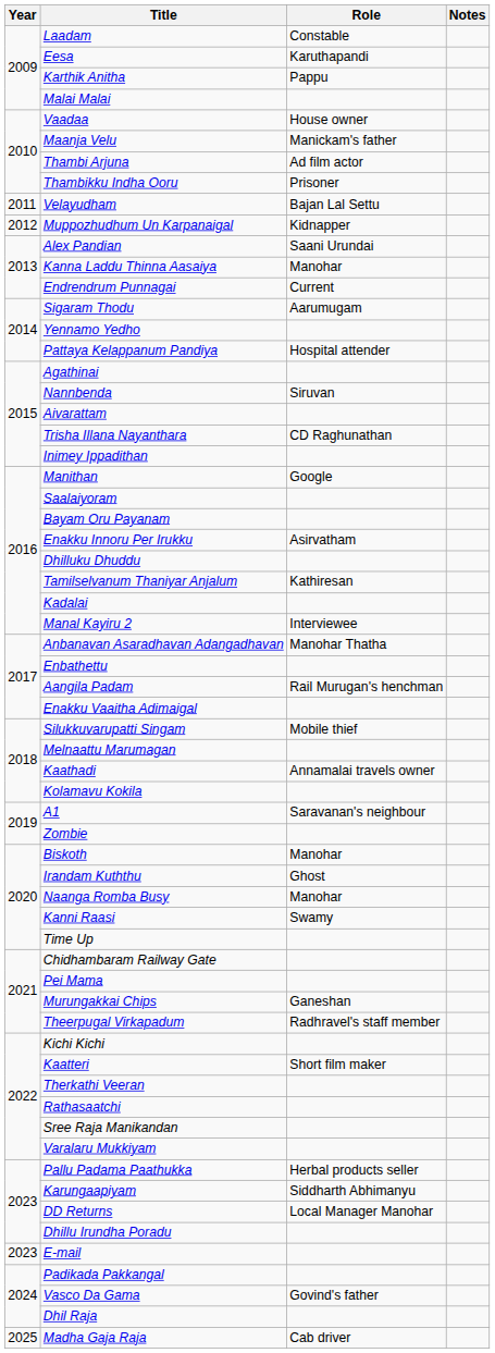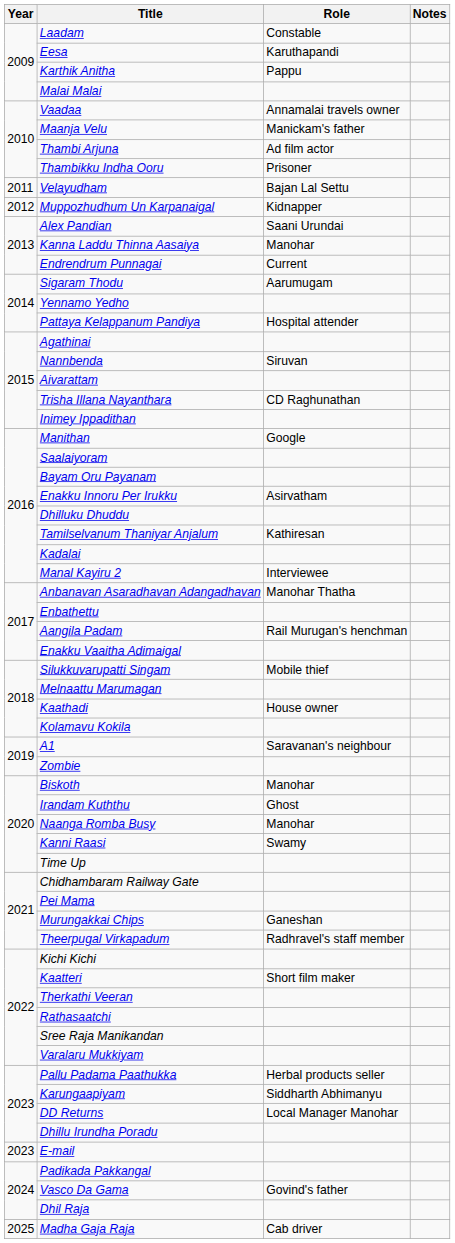Vaadaa | Role: House owner -> Annamalai travels owner
Kaathadi | Role: Annamalai travels owner -> House owner
